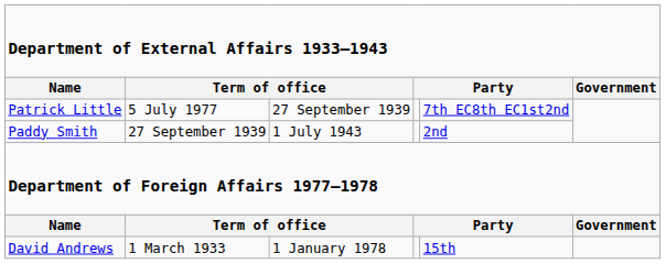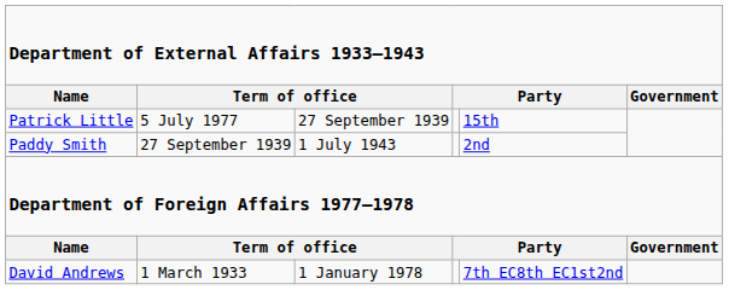Patrick Little | column 5: 7th EC8th EC1st2nd -> 15th
David Andrews | column 5: 15th -> 7th EC8th EC1st2nd
